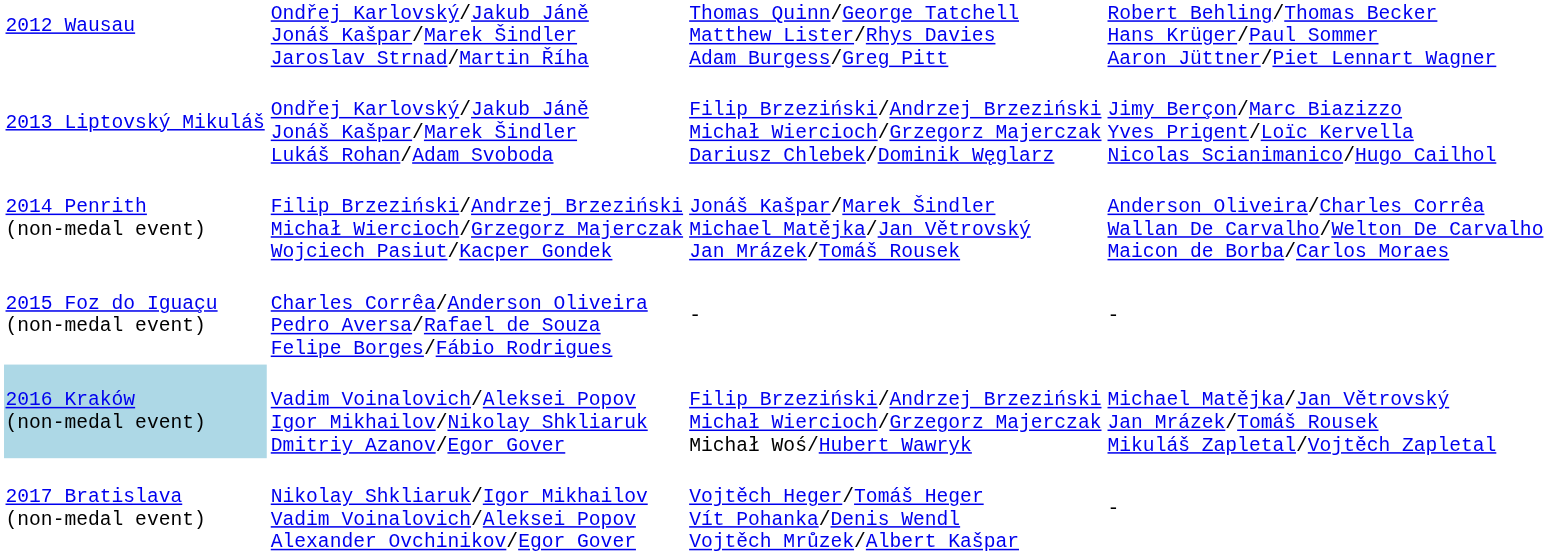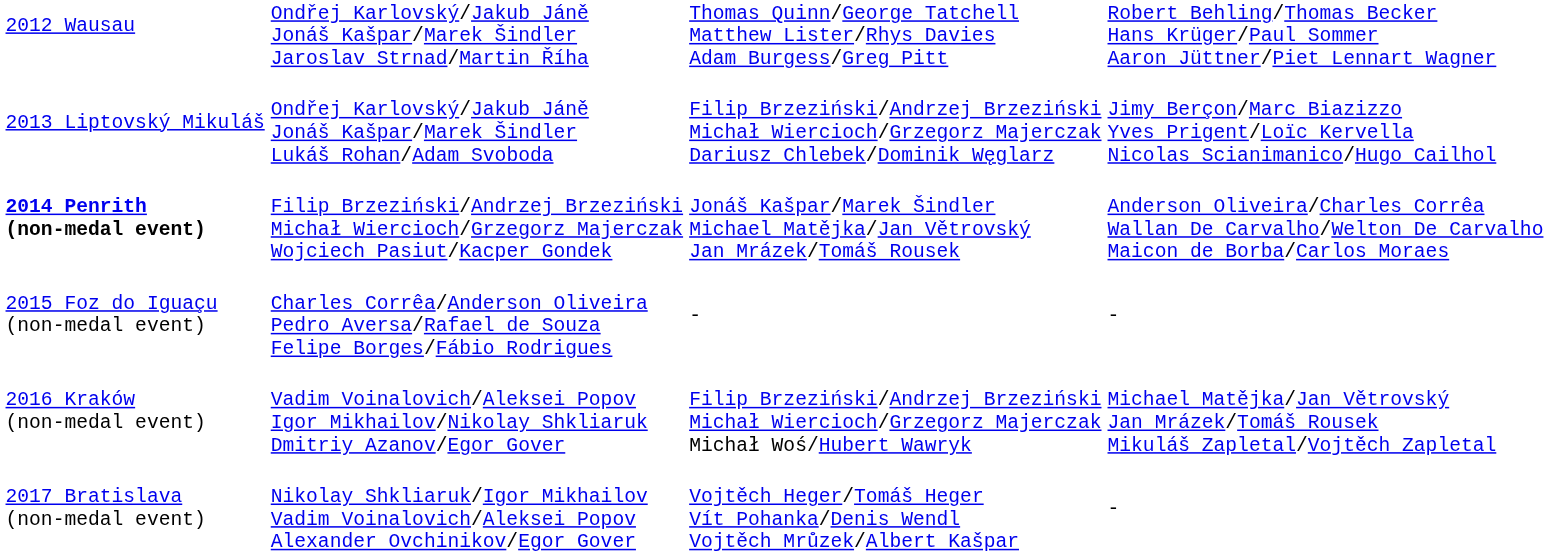2014 Penrith (non-medal event) | column 1: normal -> bold
2016 Kraków (non-medal event) | column 1: lightblue background -> no background
